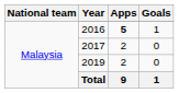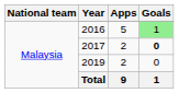2016 | Apps: bold -> normal
2016 | Goals: no background -> lightgreen background
2017 | Goals: normal -> bold
